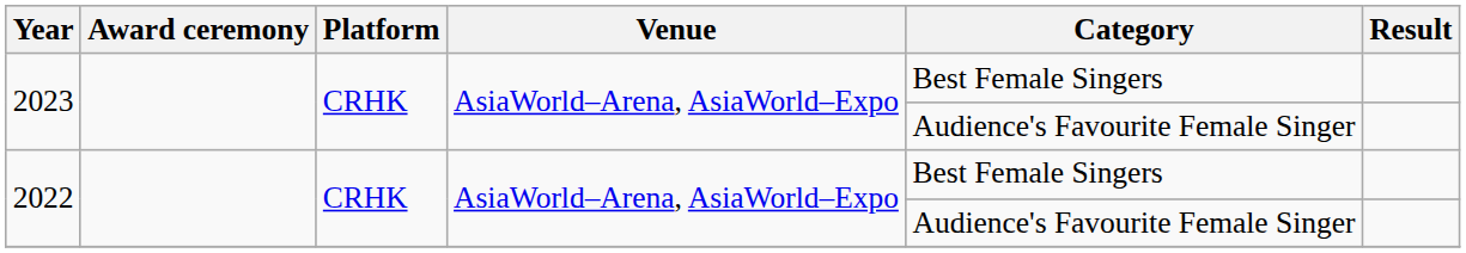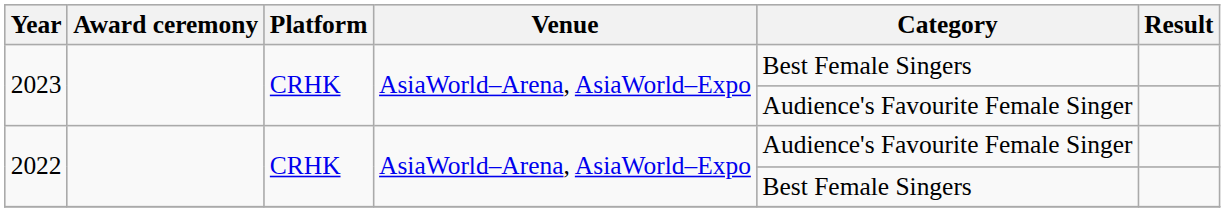row 4 | Category: Best Female Singers -> Audience's Favourite Female Singer
row 5 | Category: Audience's Favourite Female Singer -> Best Female Singers
